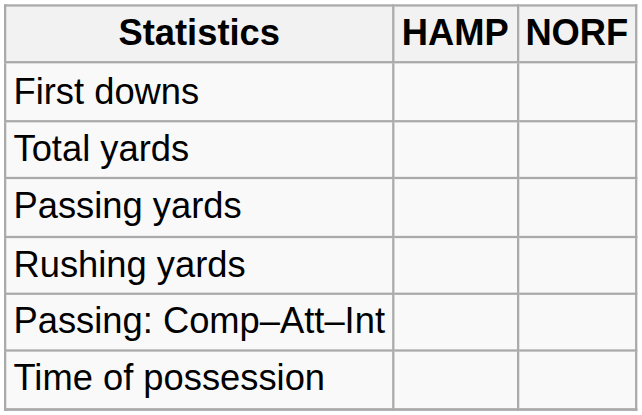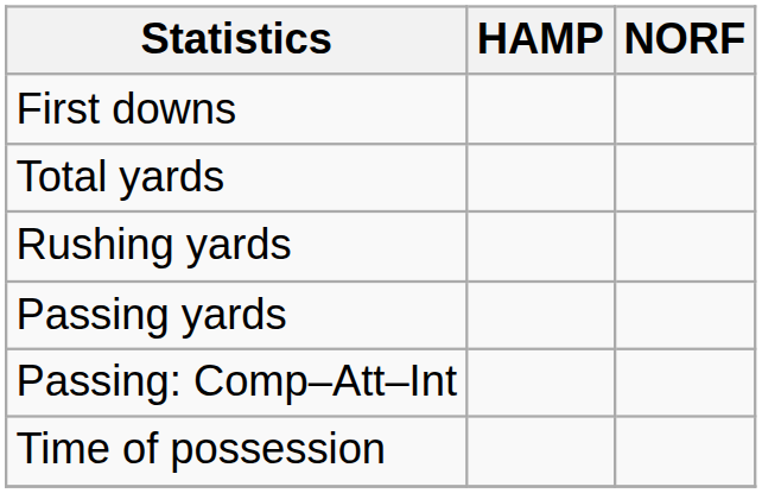rows swapped: Rushing yards <-> Passing yards
